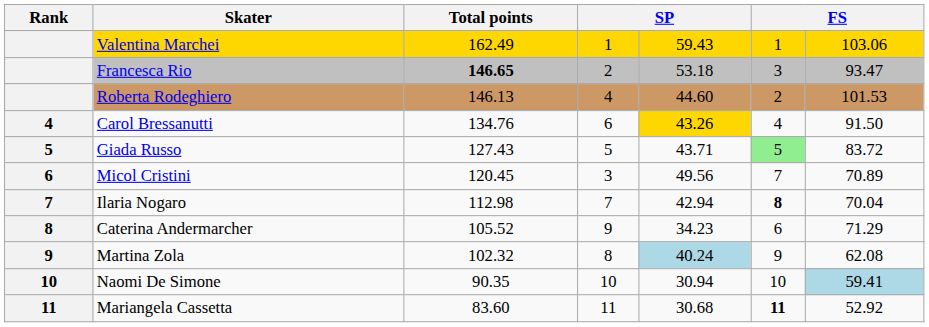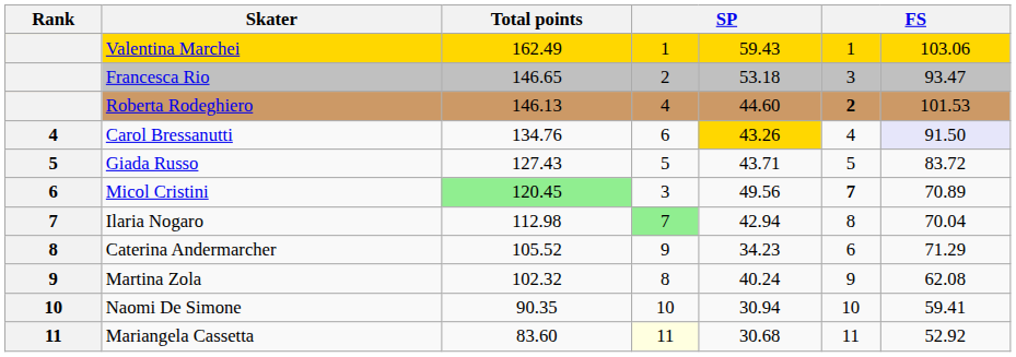Francesca Rio | Total points: bold -> normal
Roberta Rodeghiero | column 6: normal -> bold
Carol Bressanutti | column 7: no background -> lavender background
Giada Russo | column 6: lightgreen background -> no background
Micol Cristini | Total points: no background -> lightgreen background
Micol Cristini | column 6: normal -> bold
Ilaria Nogaro | column 4: no background -> lightgreen background
Ilaria Nogaro | column 6: bold -> normal
Martina Zola | column 5: lightblue background -> no background
Naomi De Simone | column 7: lightblue background -> no background
Mariangela Cassetta | column 4: no background -> lightyellow background
Mariangela Cassetta | column 6: bold -> normal
